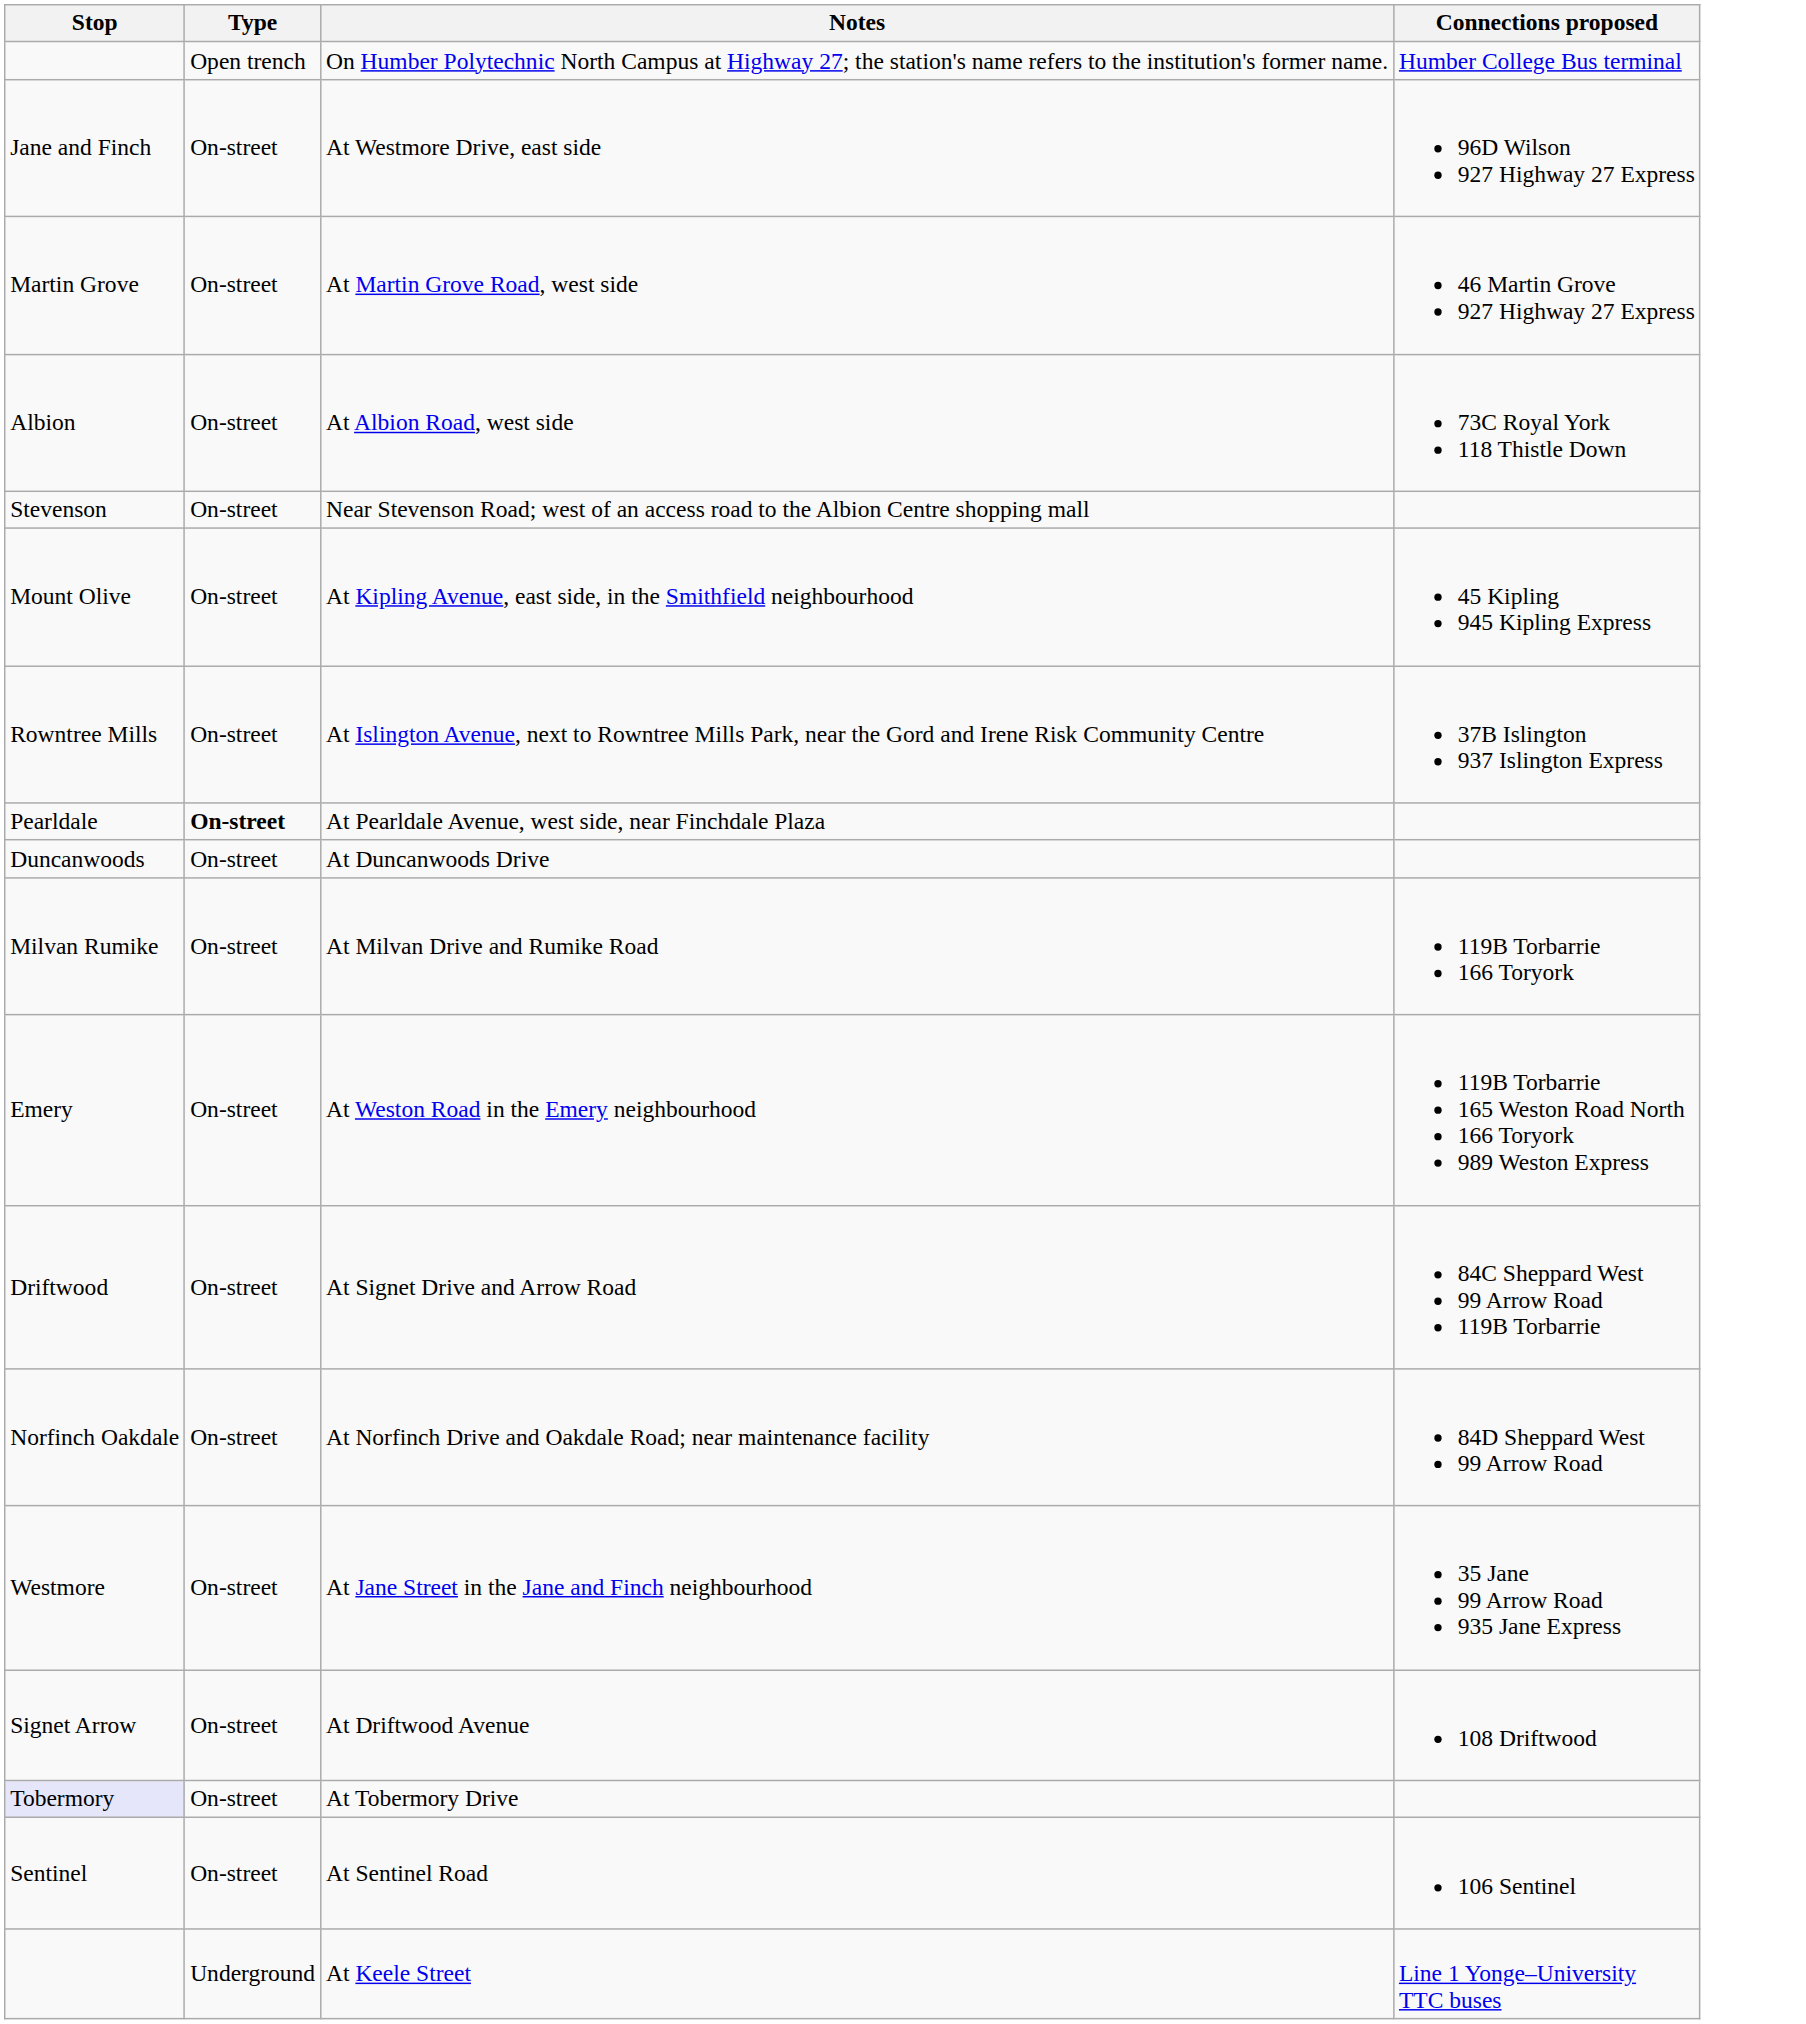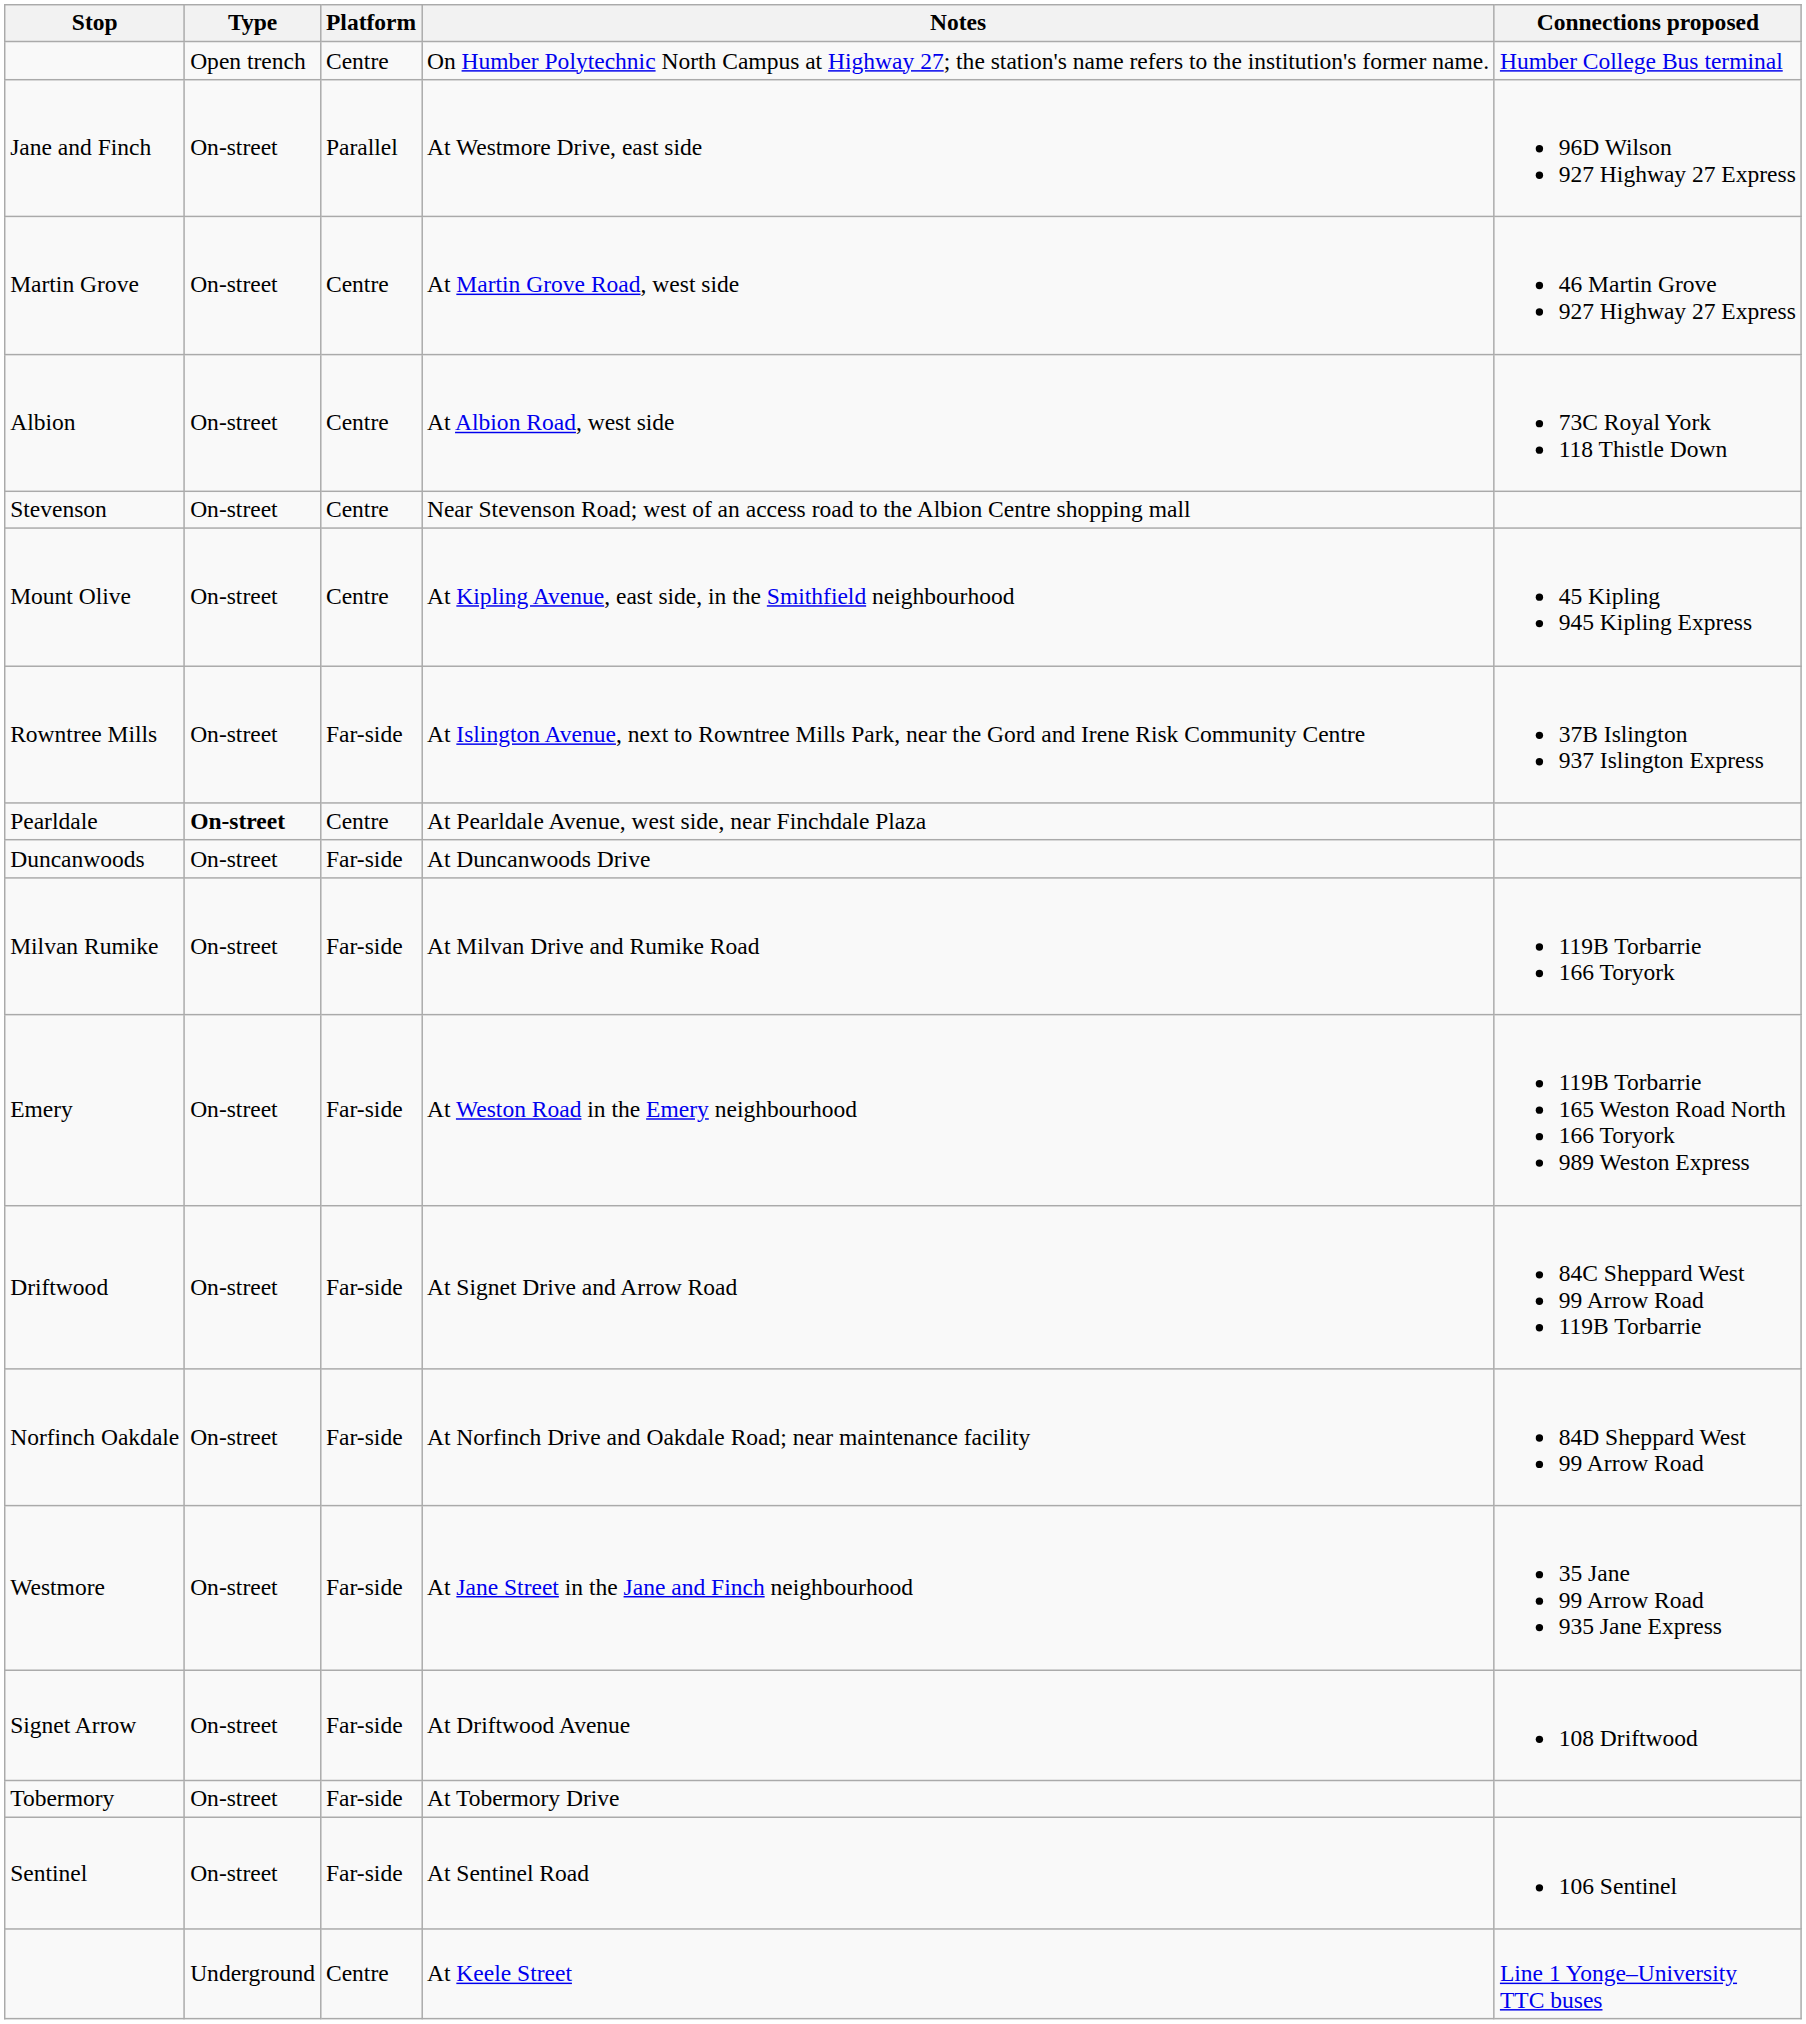+ column: Platform | Centre | Parallel | Centre | Centre | Centre | Centre | Far-side | Centre | Far-side | Far-side | Far-side | Far-side | Far-side | Far-side | Far-side | Far-side | Far-side | Centre
At Tobermory Drive | Stop: lavender background -> no background
